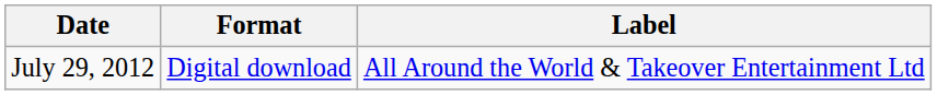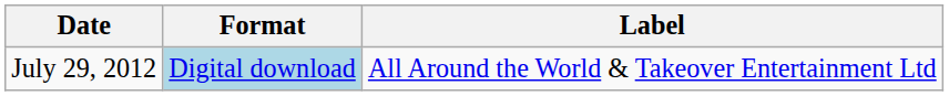row 2 | Format: no background -> lightblue background
